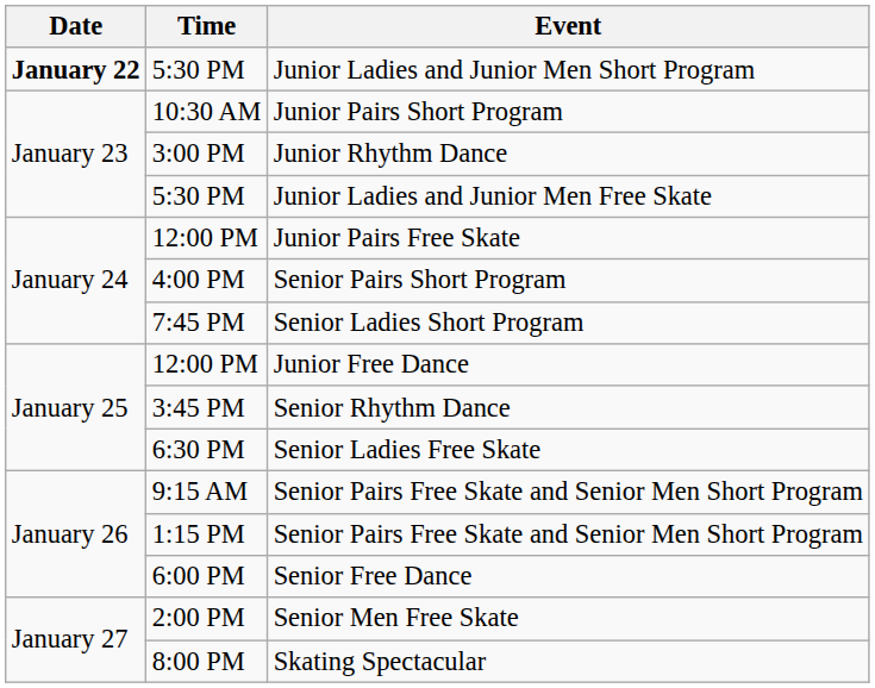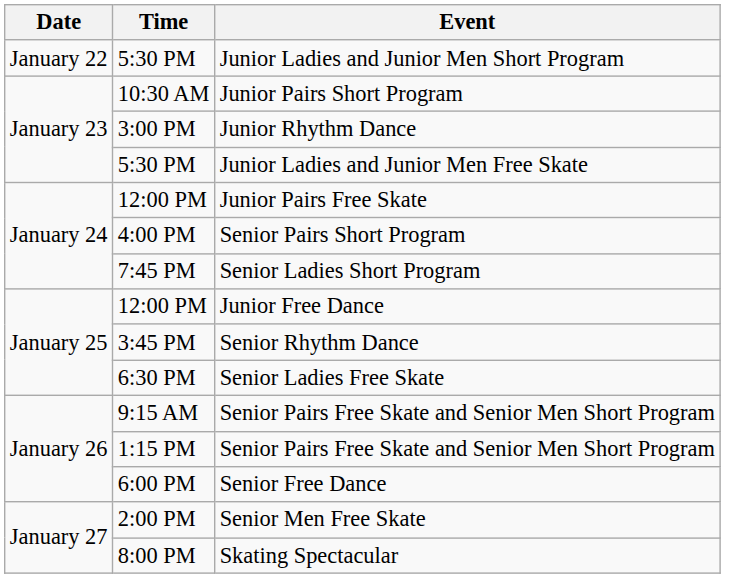Junior Ladies and Junior Men Short Program | Date: bold -> normal
